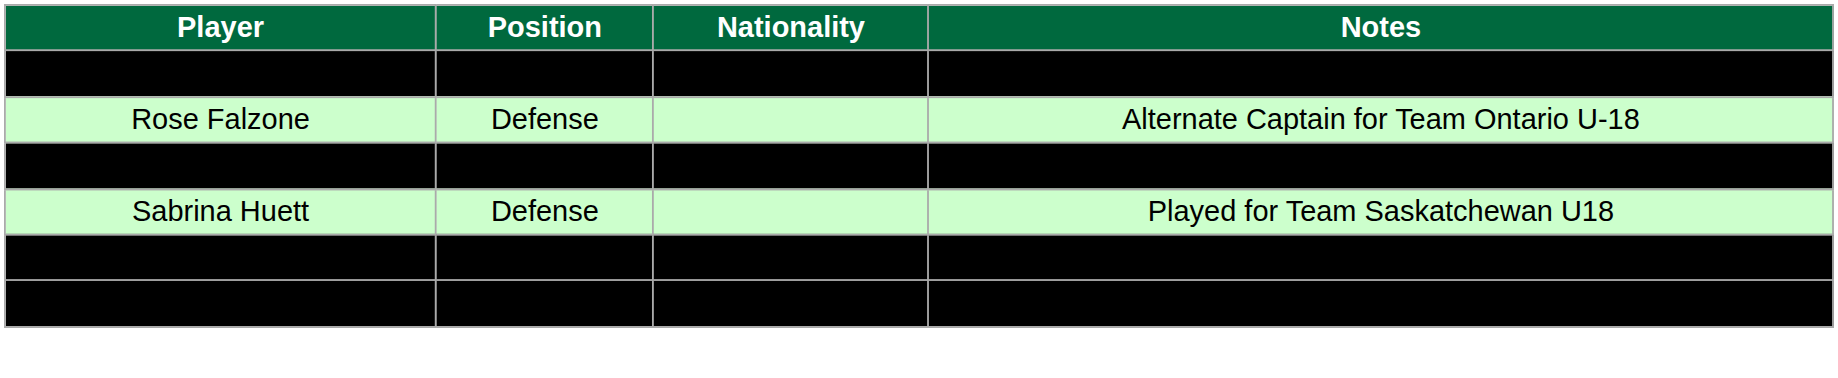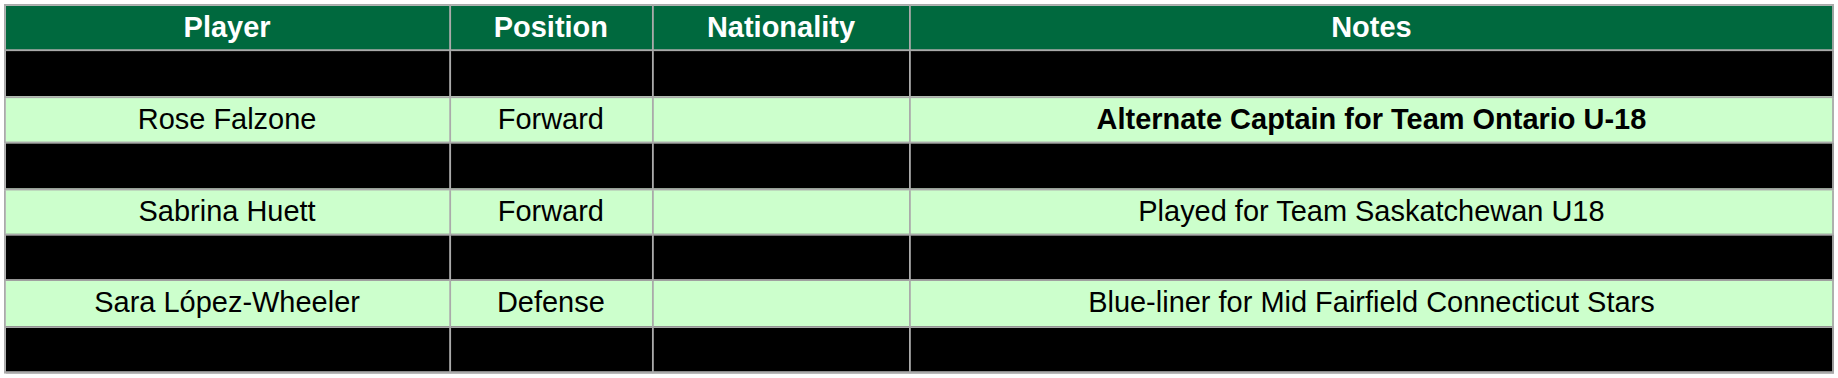Rose Falzone | column 2: Defense -> Forward
Rose Falzone | column 4: normal -> bold
Sabrina Huett | column 2: Defense -> Forward
+ row: Sara López-Wheeler | Defense | Blue-liner for Mid Fairfield Connecticut Stars
Christina Rombaut | column 2: Defense -> Forward
